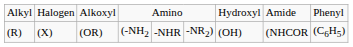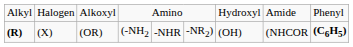(OR) | column 1: normal -> bold
(OR) | column 9: normal -> bold
